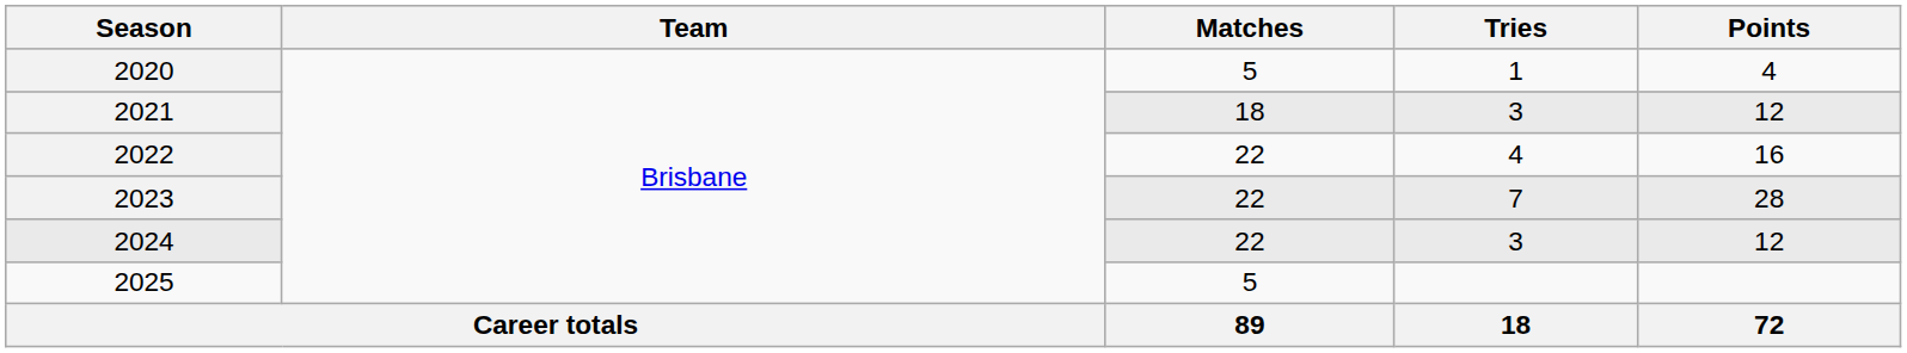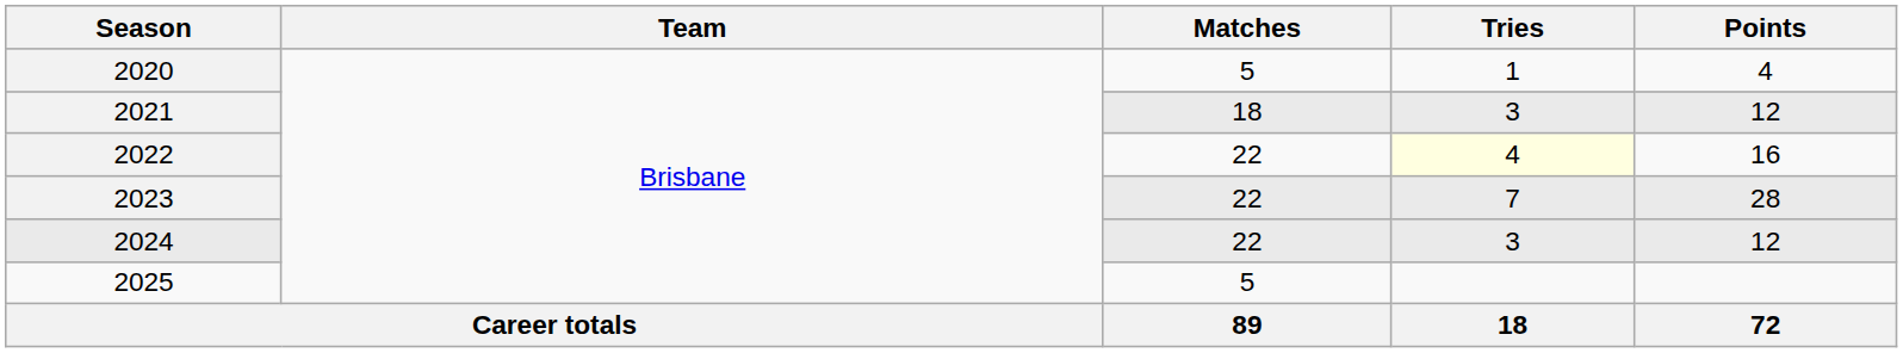2022 | Tries: no background -> lightyellow background
